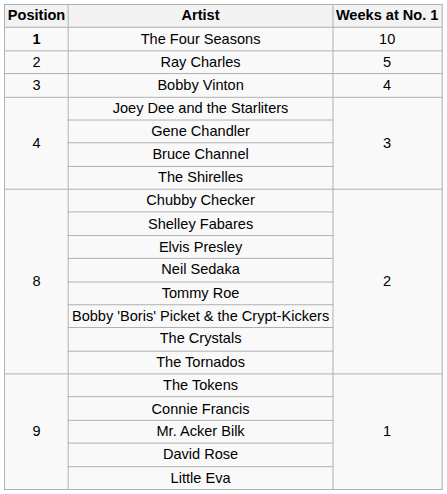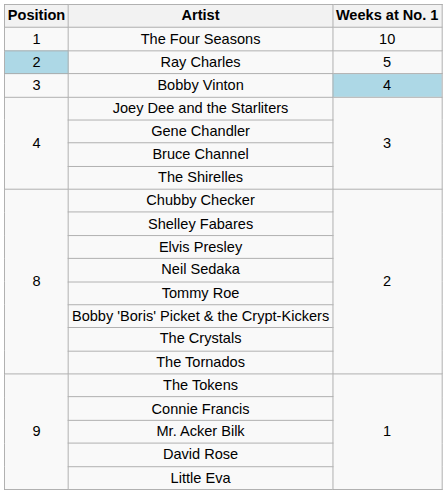The Four Seasons | Position: bold -> normal
Ray Charles | Position: no background -> lightblue background
Bobby Vinton | Weeks at No. 1: no background -> lightblue background
